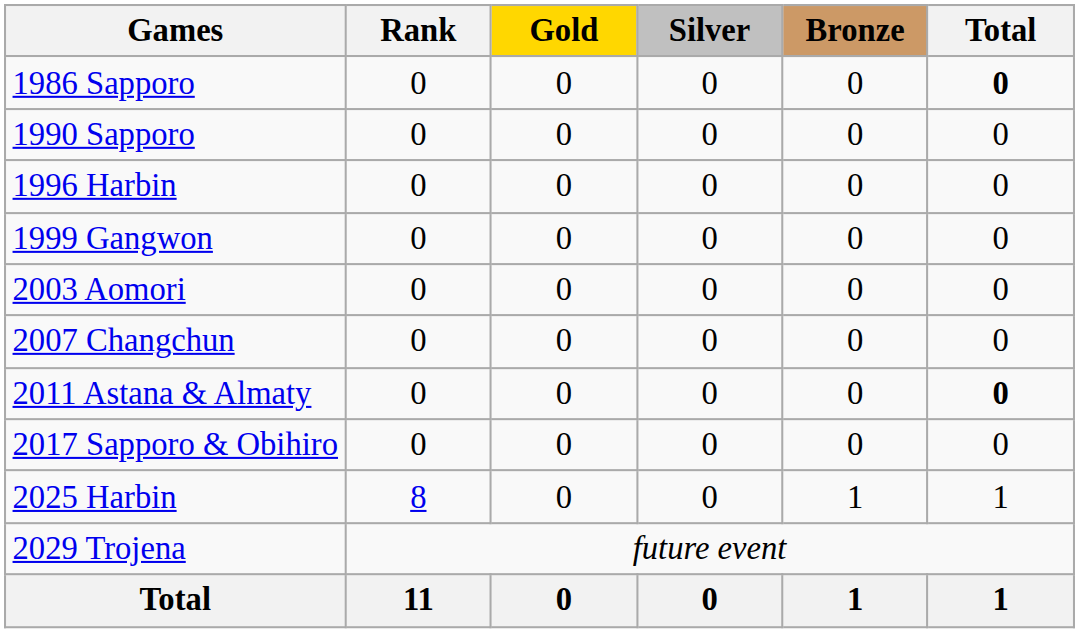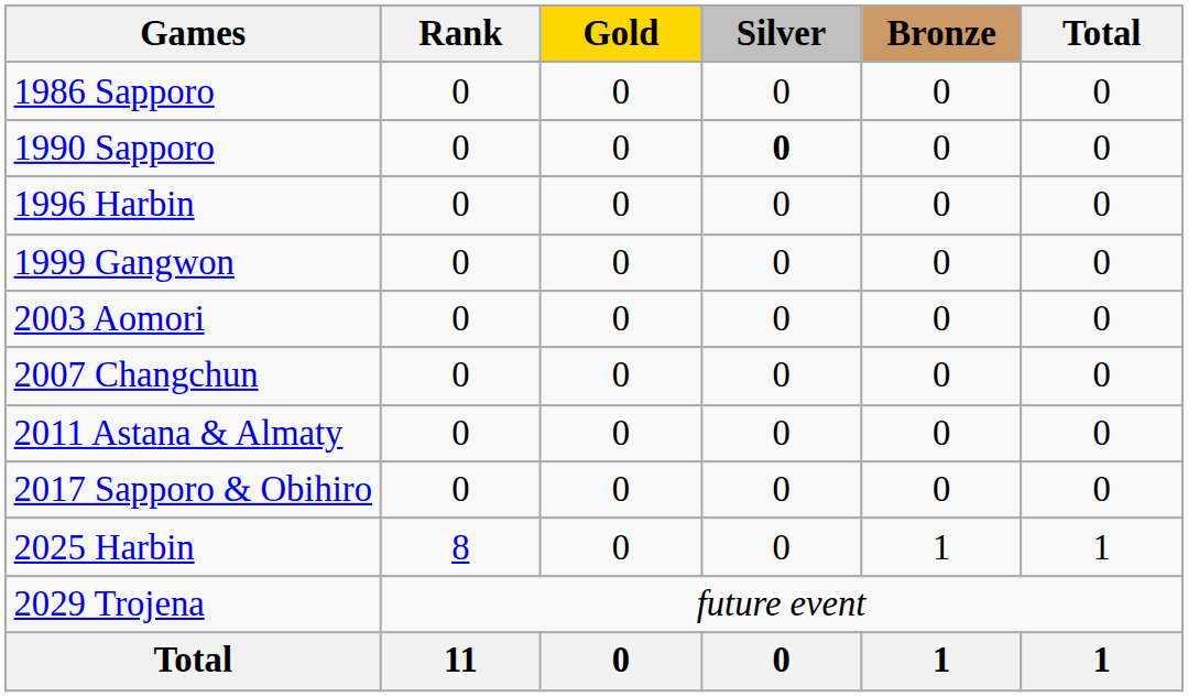1986 Sapporo | Total: bold -> normal
1990 Sapporo | Silver: normal -> bold
2011 Astana & Almaty | Total: bold -> normal
